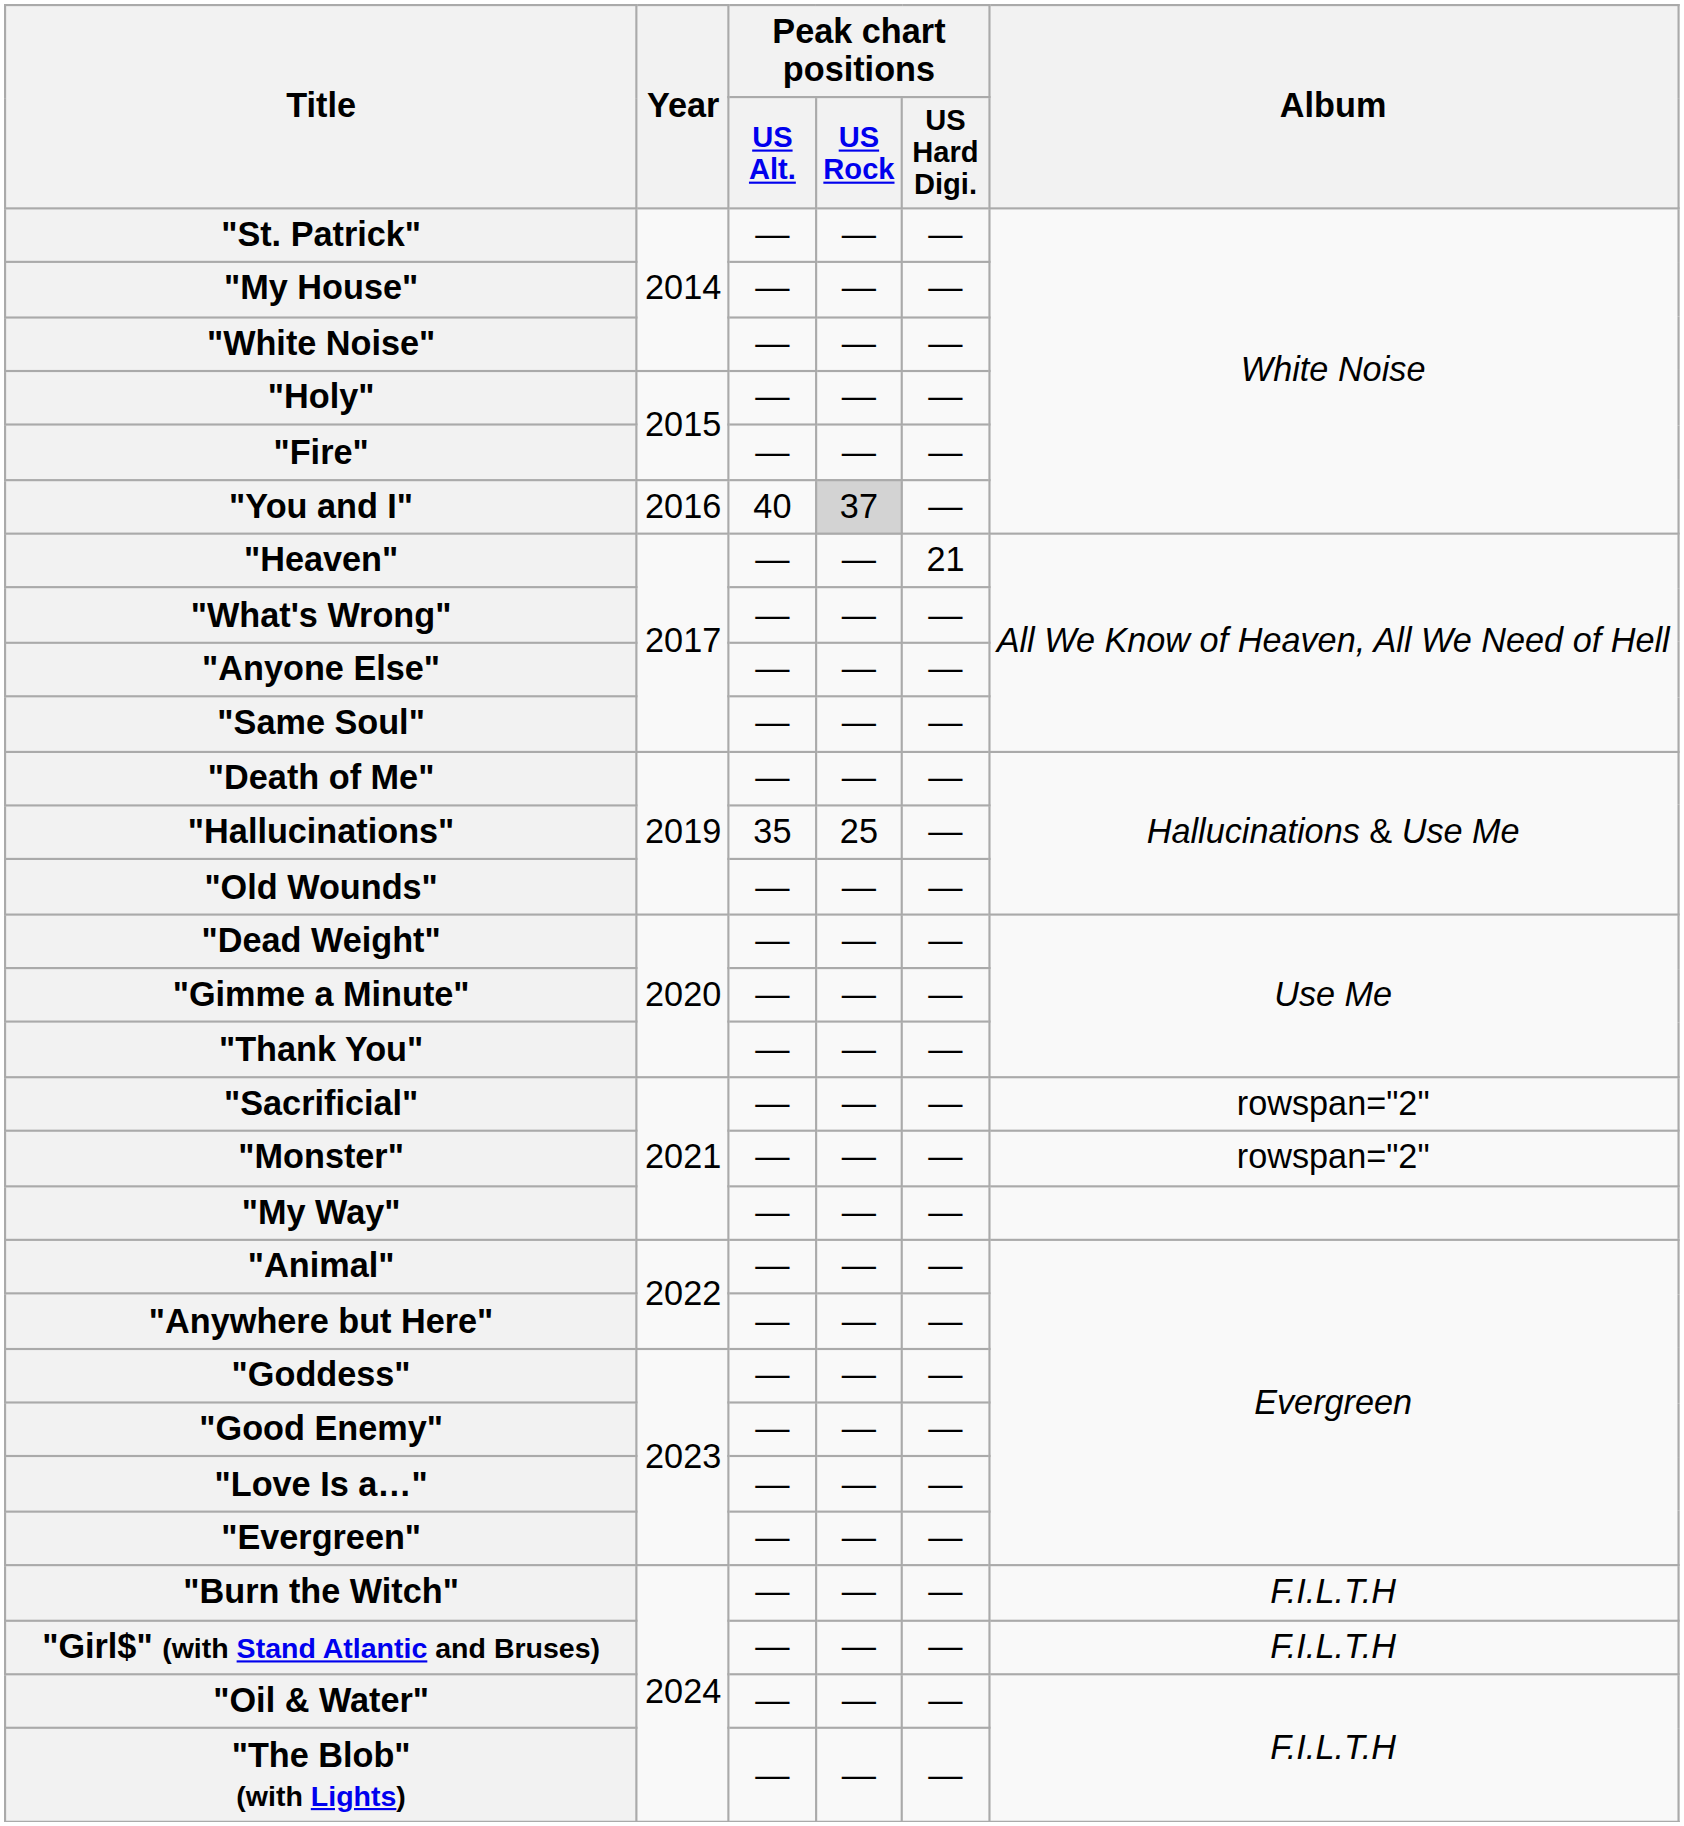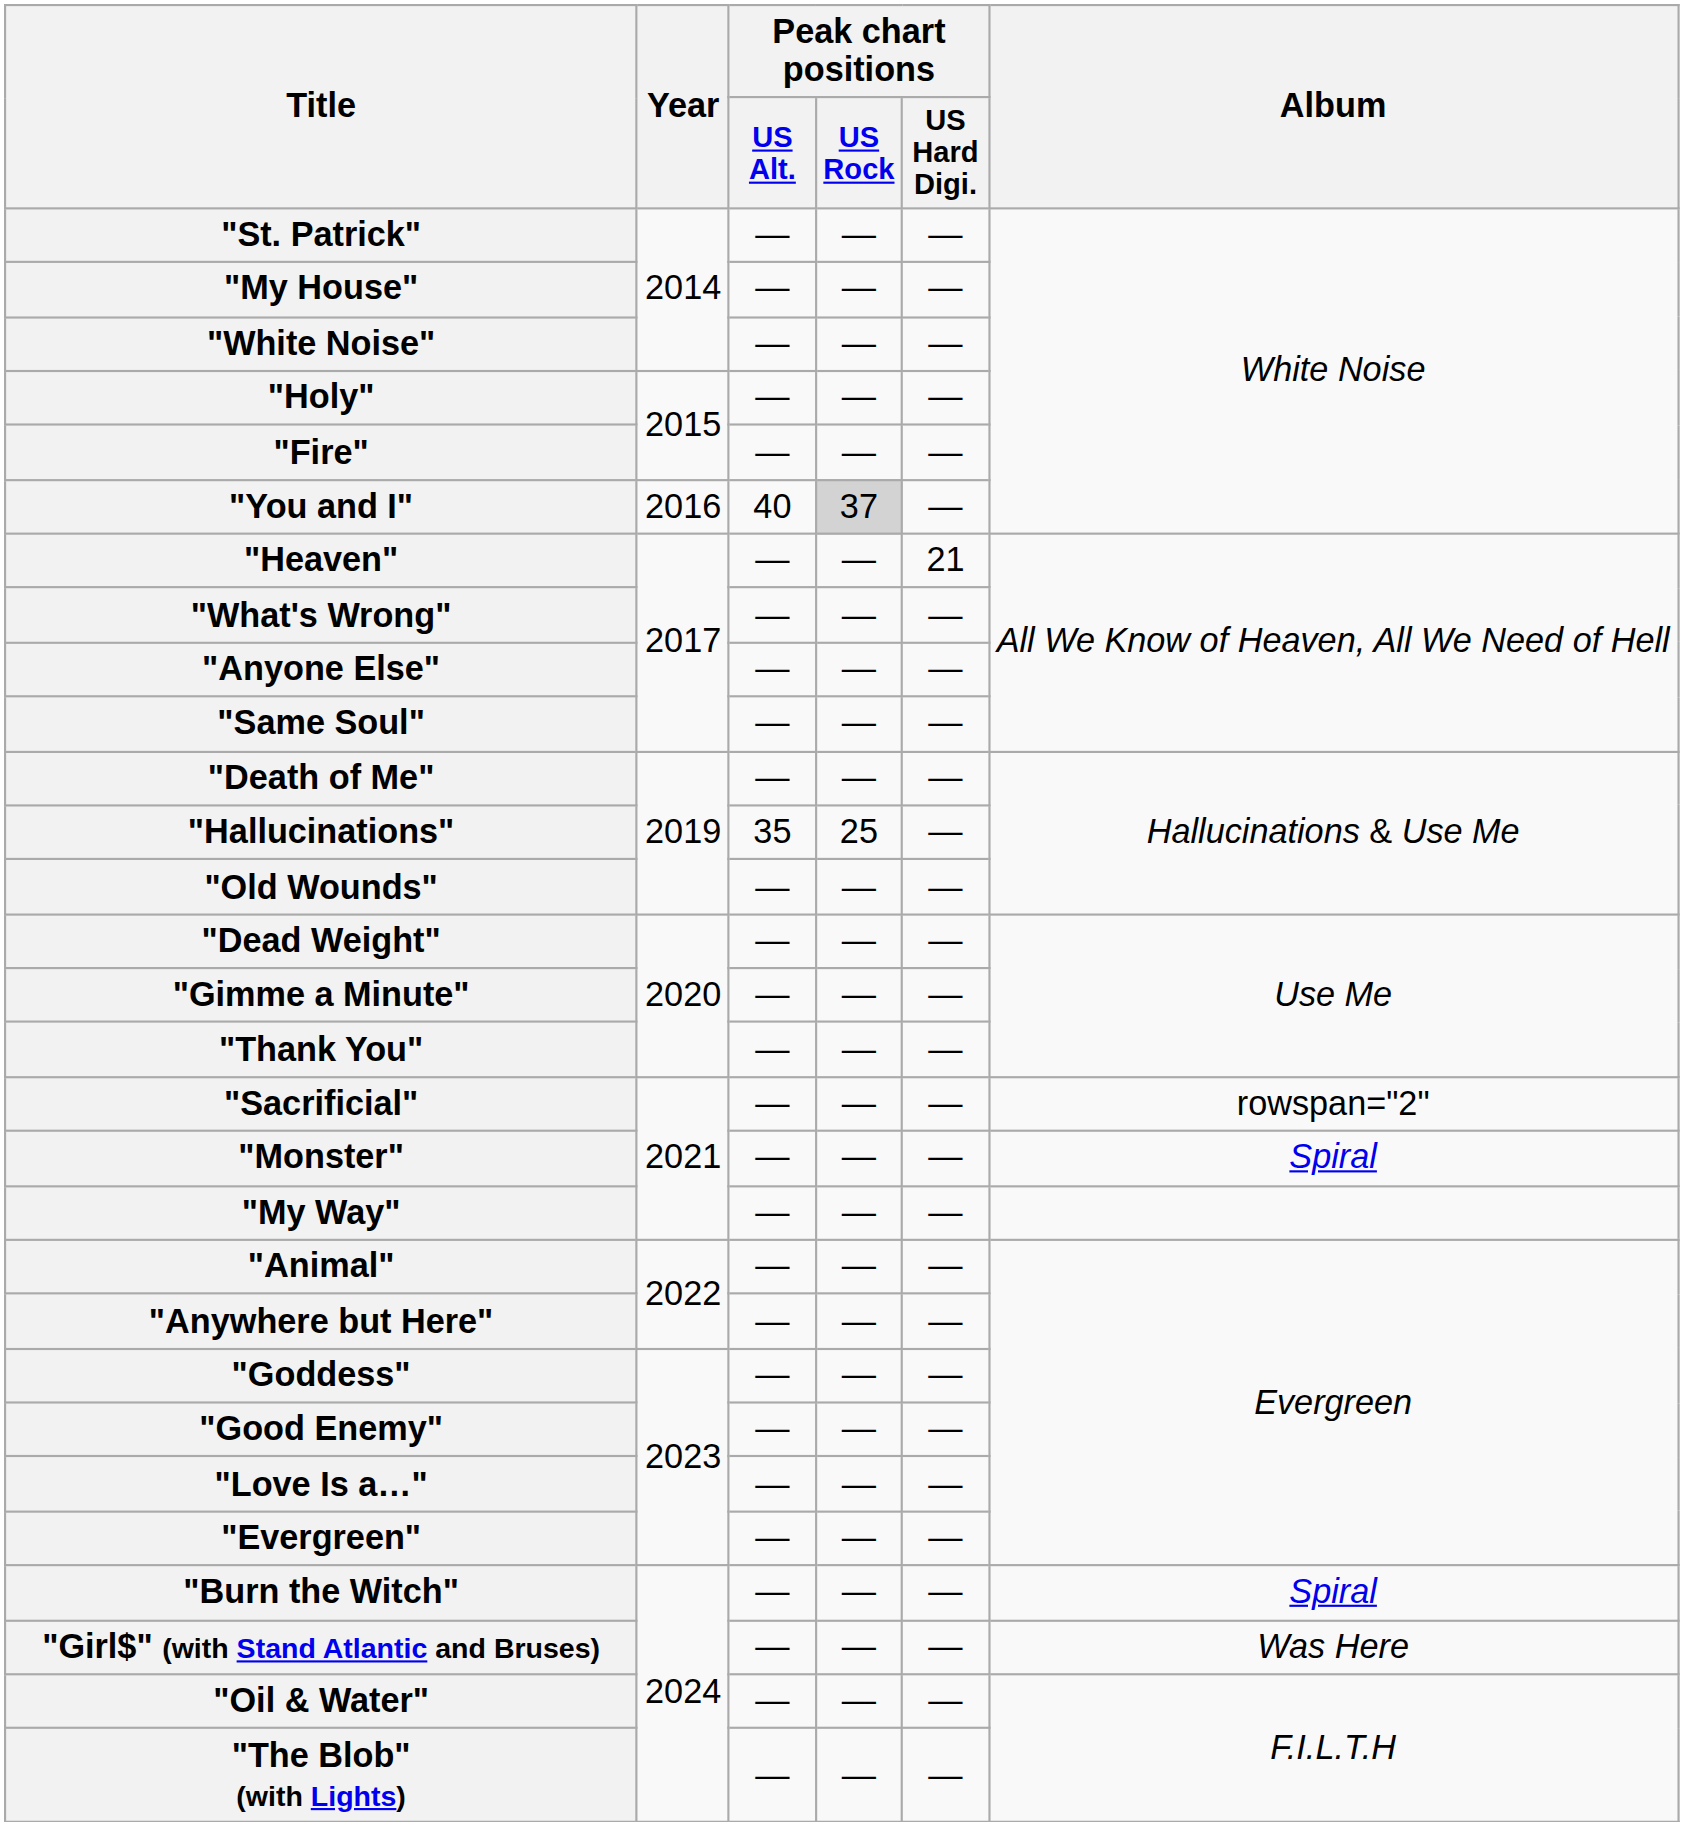"Monster" | Album: rowspan="2" -> Spiral
"Burn the Witch" | Album: F.I.L.T.H -> Spiral
"Girl$" (with Stand Atlantic and Bruses) | Album: F.I.L.T.H -> Was Here
